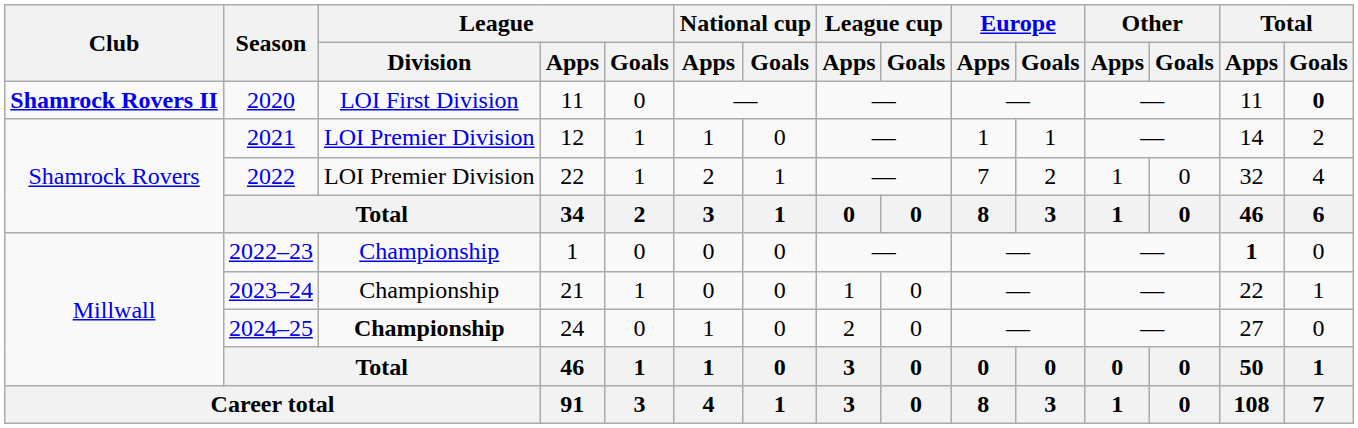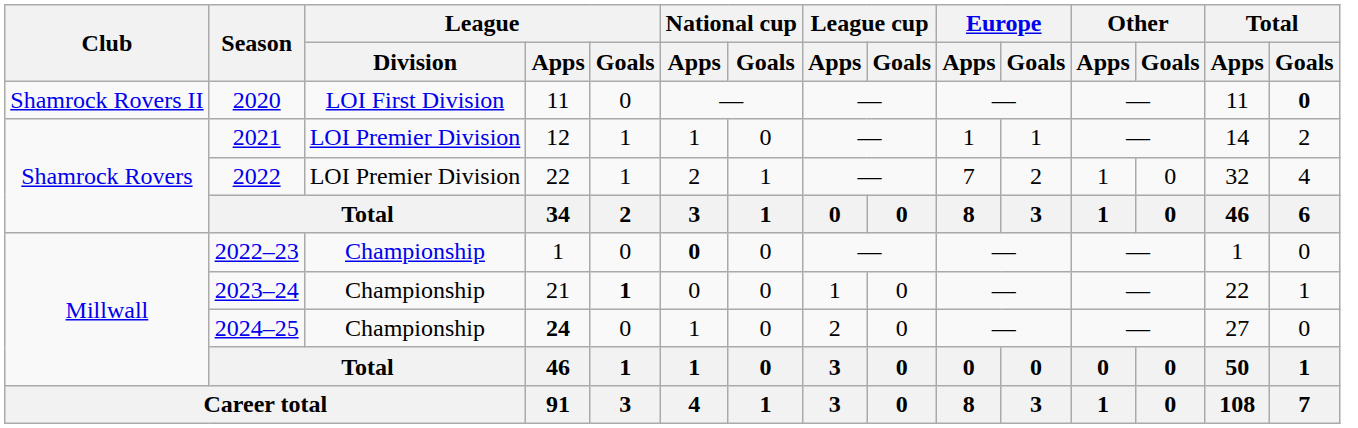2020 | Club: bold -> normal
2022–23 | National cup / Apps: normal -> bold
2022–23 | Total / Apps: bold -> normal
2023–24 | League / Goals: normal -> bold
2024–25 | League / Division: bold -> normal
2024–25 | League / Apps: normal -> bold
